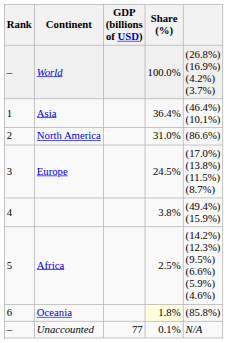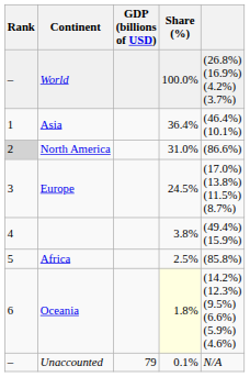North America | Rank: no background -> lightgrey background
Africa | column 5: (14.2%) (12.3%) (9.5%) (6.6%) (5.9%) (4.6%) -> (85.8%)
Oceania | column 5: (85.8%) -> (14.2%) (12.3%) (9.5%) (6.6%) (5.9%) (4.6%)
Unaccounted | GDP (billions of USD): 77 -> 79
